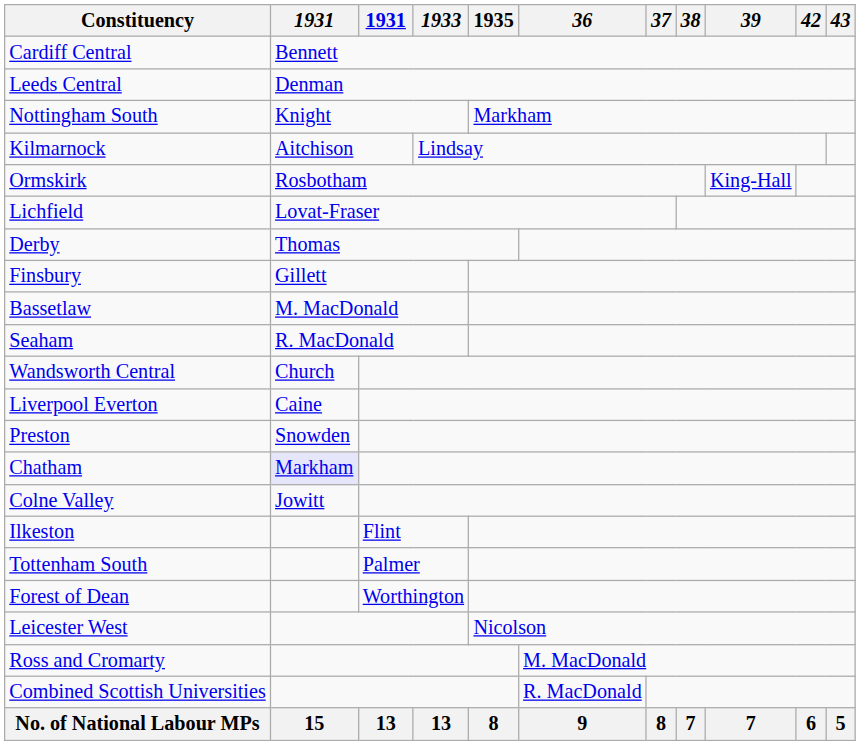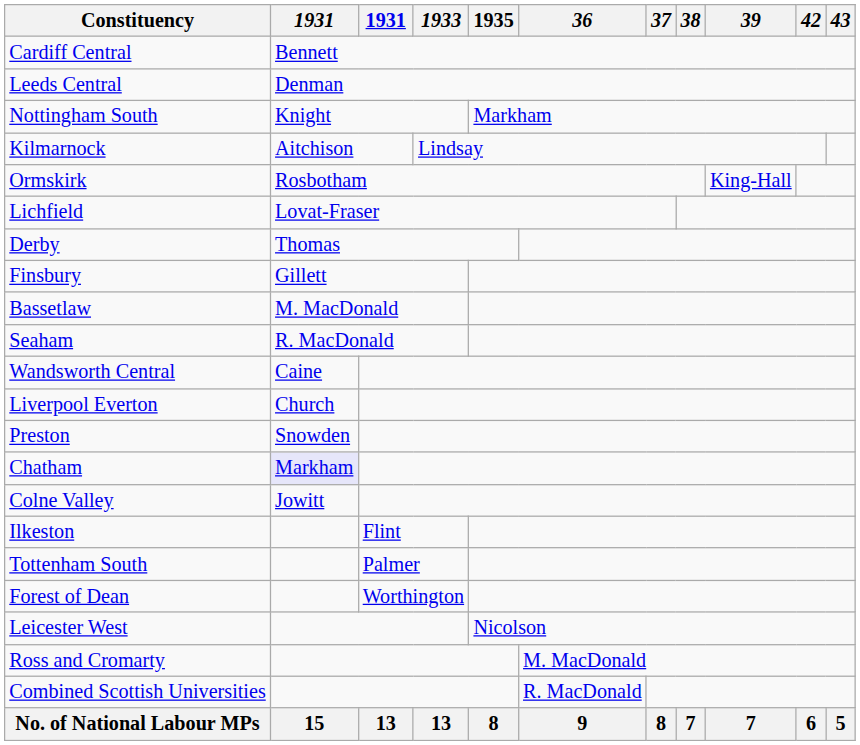Wandsworth Central | column 2: Church -> Caine
Liverpool Everton | column 2: Caine -> Church
